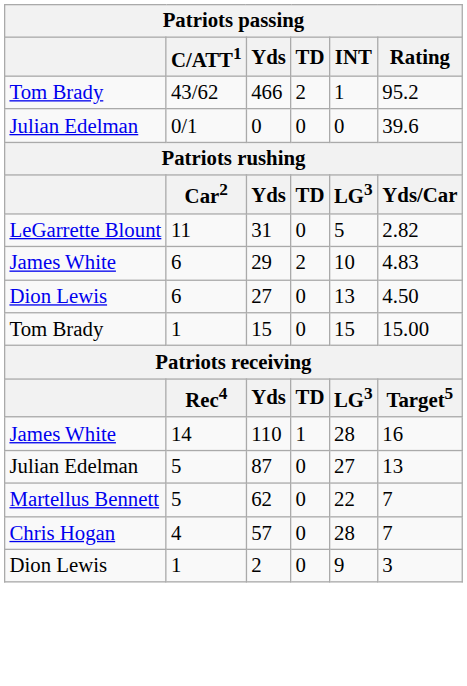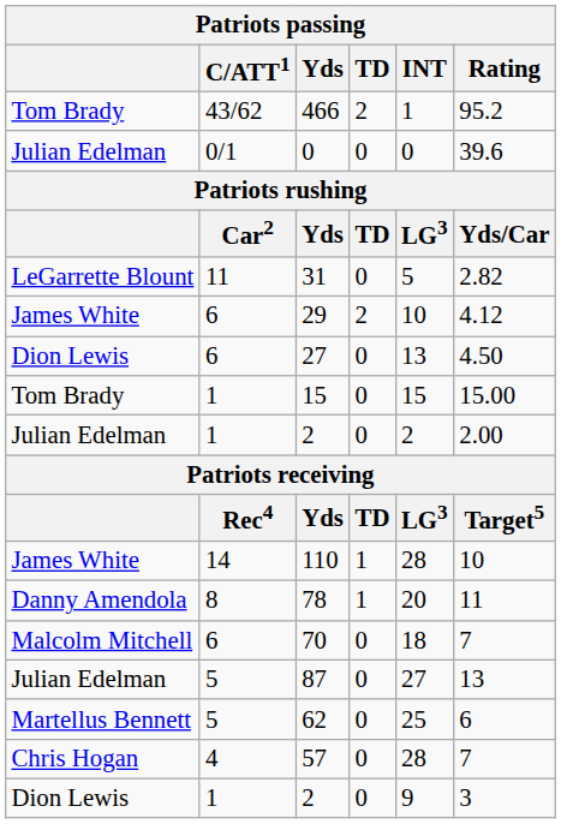29 | Rating: 4.83 -> 4.12
+ row: Julian Edelman | 1 | 2 | 0 | 2 | 2.00
110 | Rating: 16 -> 10
+ row: Danny Amendola | 8 | 78 | 1 | 20 | 11
+ row: Malcolm Mitchell | 6 | 70 | 0 | 18 | 7
62 | INT: 22 -> 25
62 | Rating: 7 -> 6
